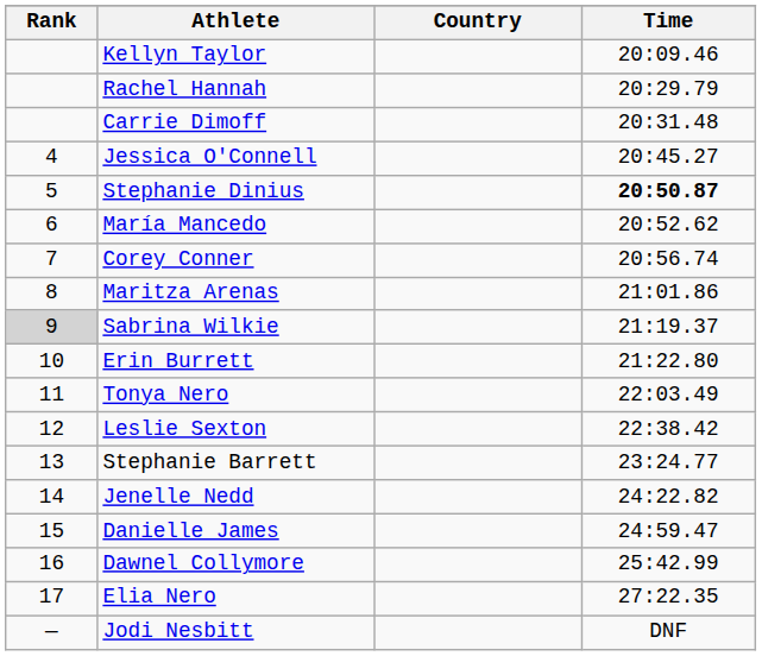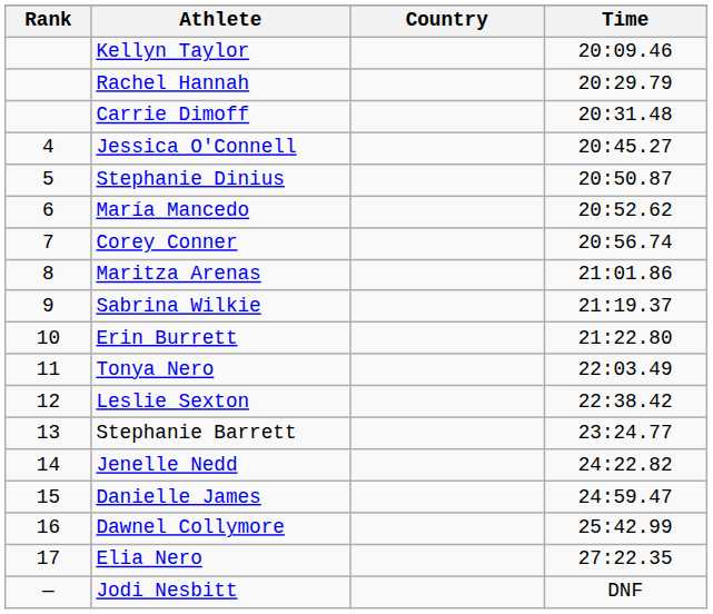Stephanie Dinius | Time: bold -> normal
Sabrina Wilkie | Rank: lightgrey background -> no background
